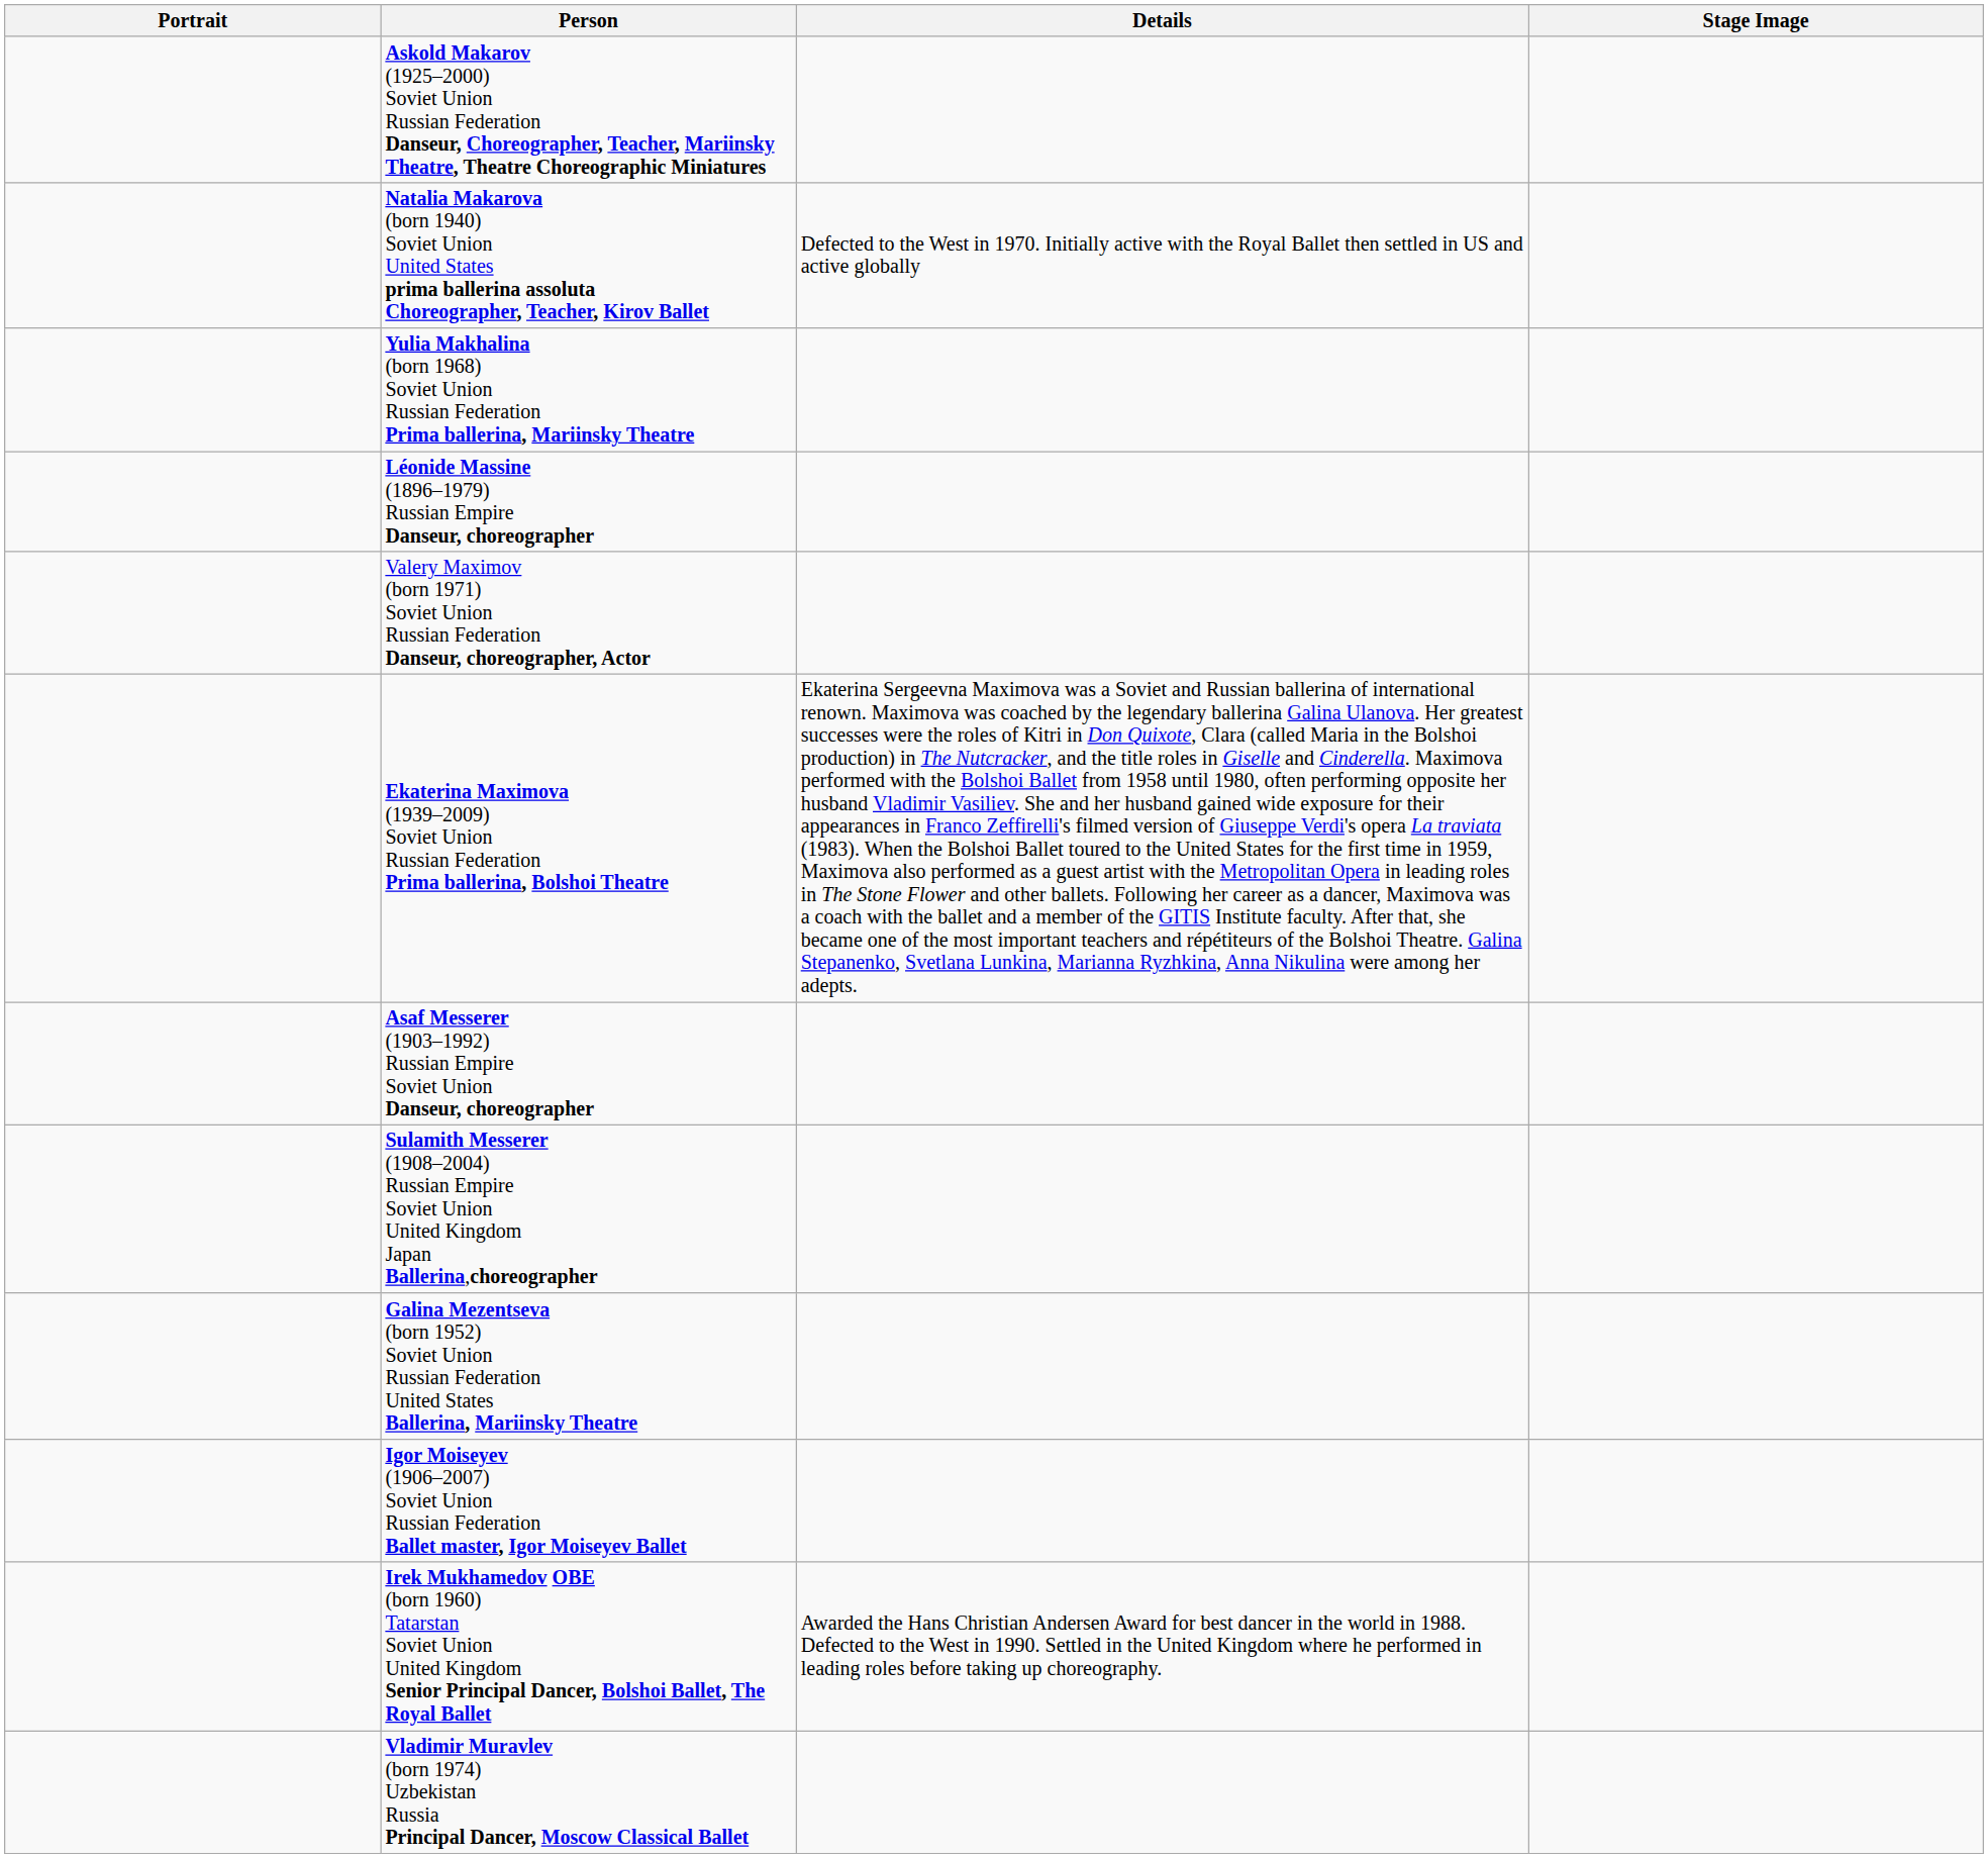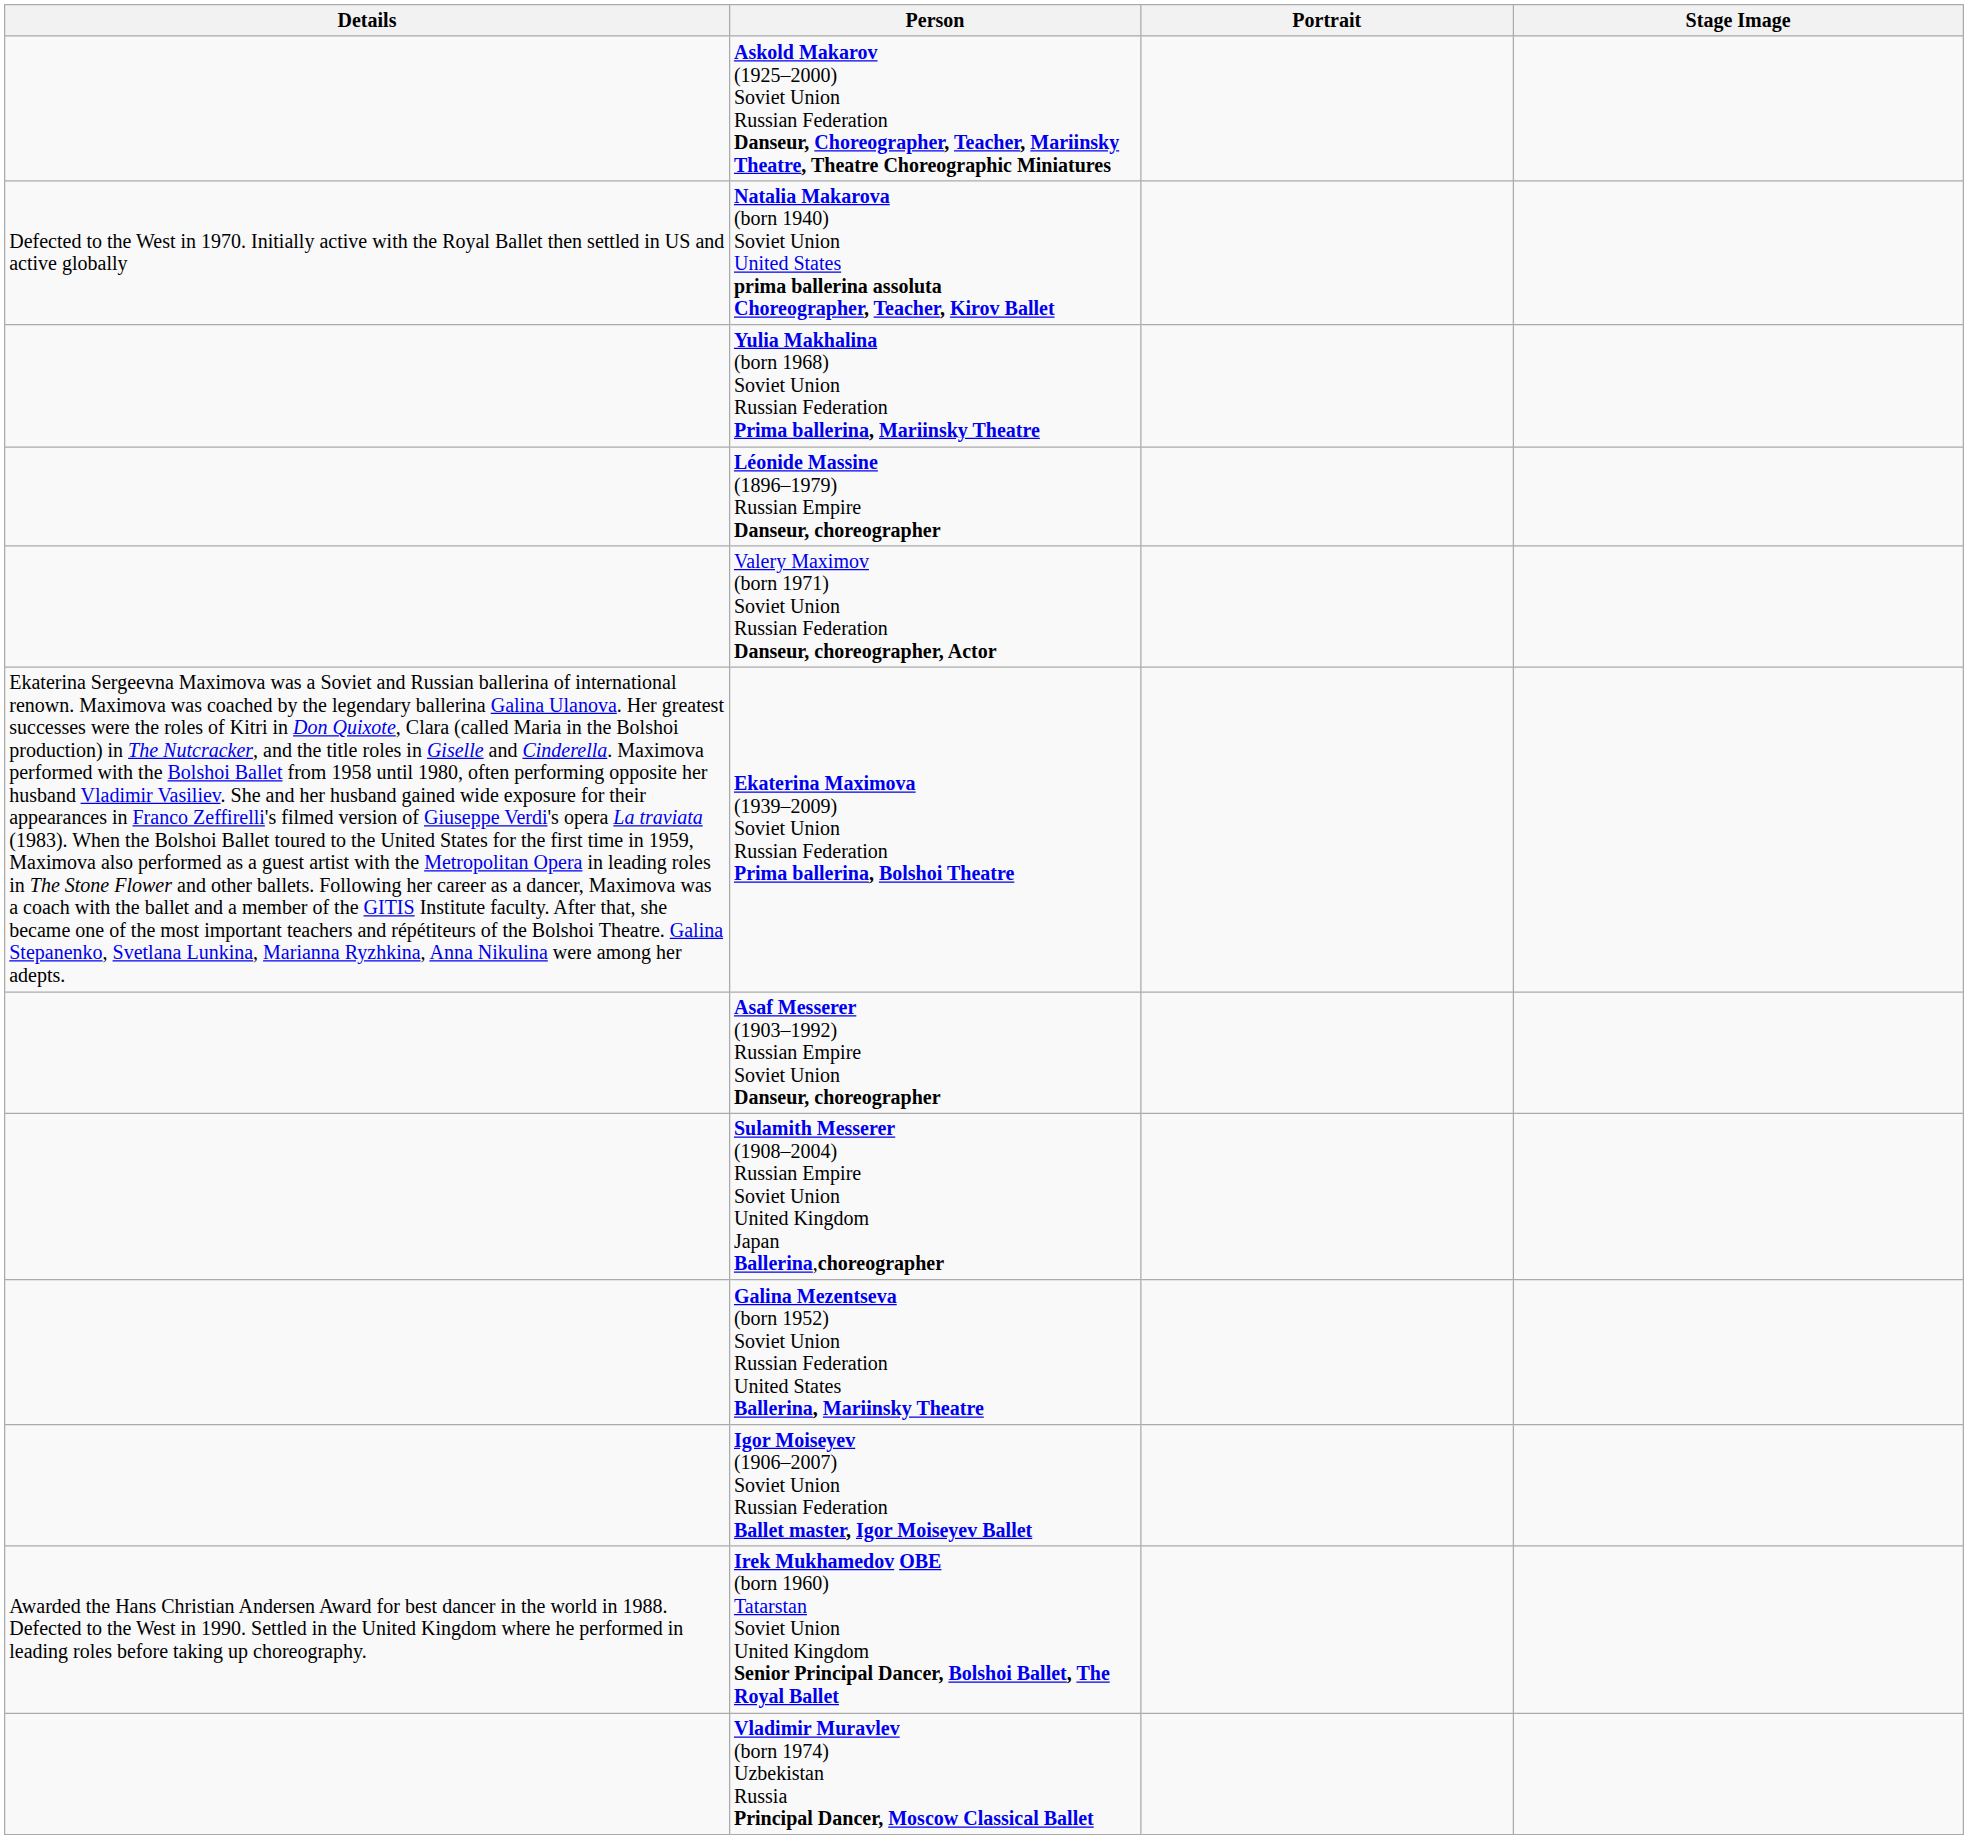columns swapped: Portrait <-> Details
